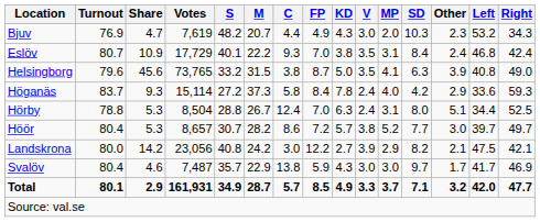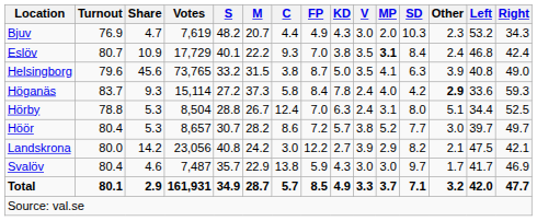Eslöv | MP: normal -> bold
Höganäs | Other: normal -> bold
